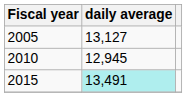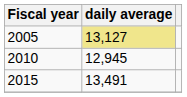2005 | daily average: no background -> khaki background
2015 | daily average: paleturquoise background -> no background
